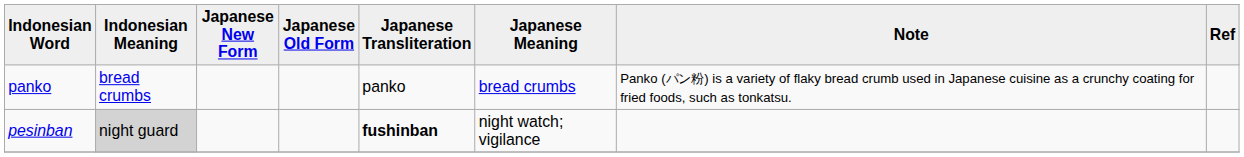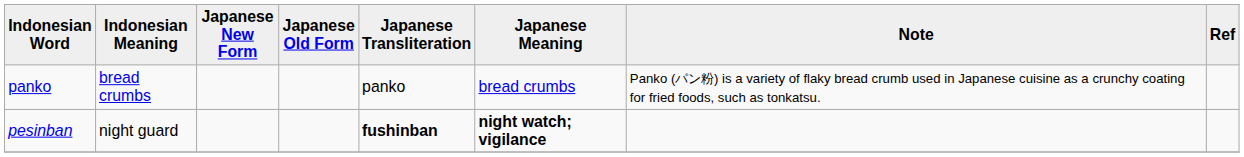pesinban | Indonesian Meaning: lightgrey background -> no background
pesinban | Japanese Meaning: normal -> bold
